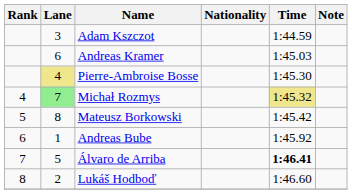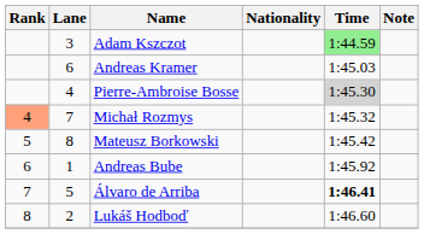Adam Kszczot | Time: no background -> lightgreen background
Pierre-Ambroise Bosse | Lane: khaki background -> no background
Pierre-Ambroise Bosse | Time: no background -> lightgrey background
Michał Rozmys | Rank: no background -> lightsalmon background
Michał Rozmys | Lane: lightgreen background -> no background
Michał Rozmys | Time: khaki background -> no background
